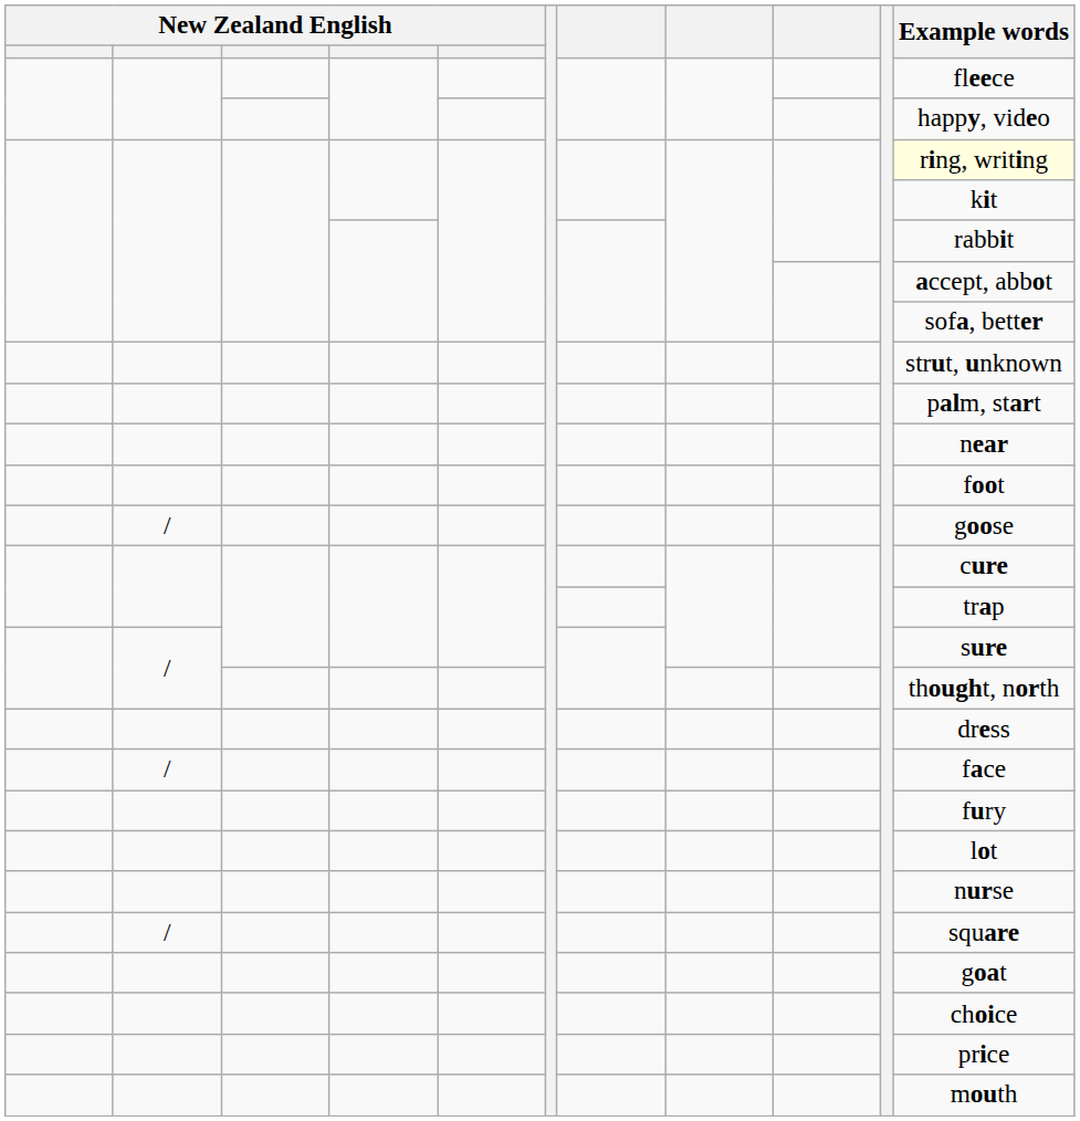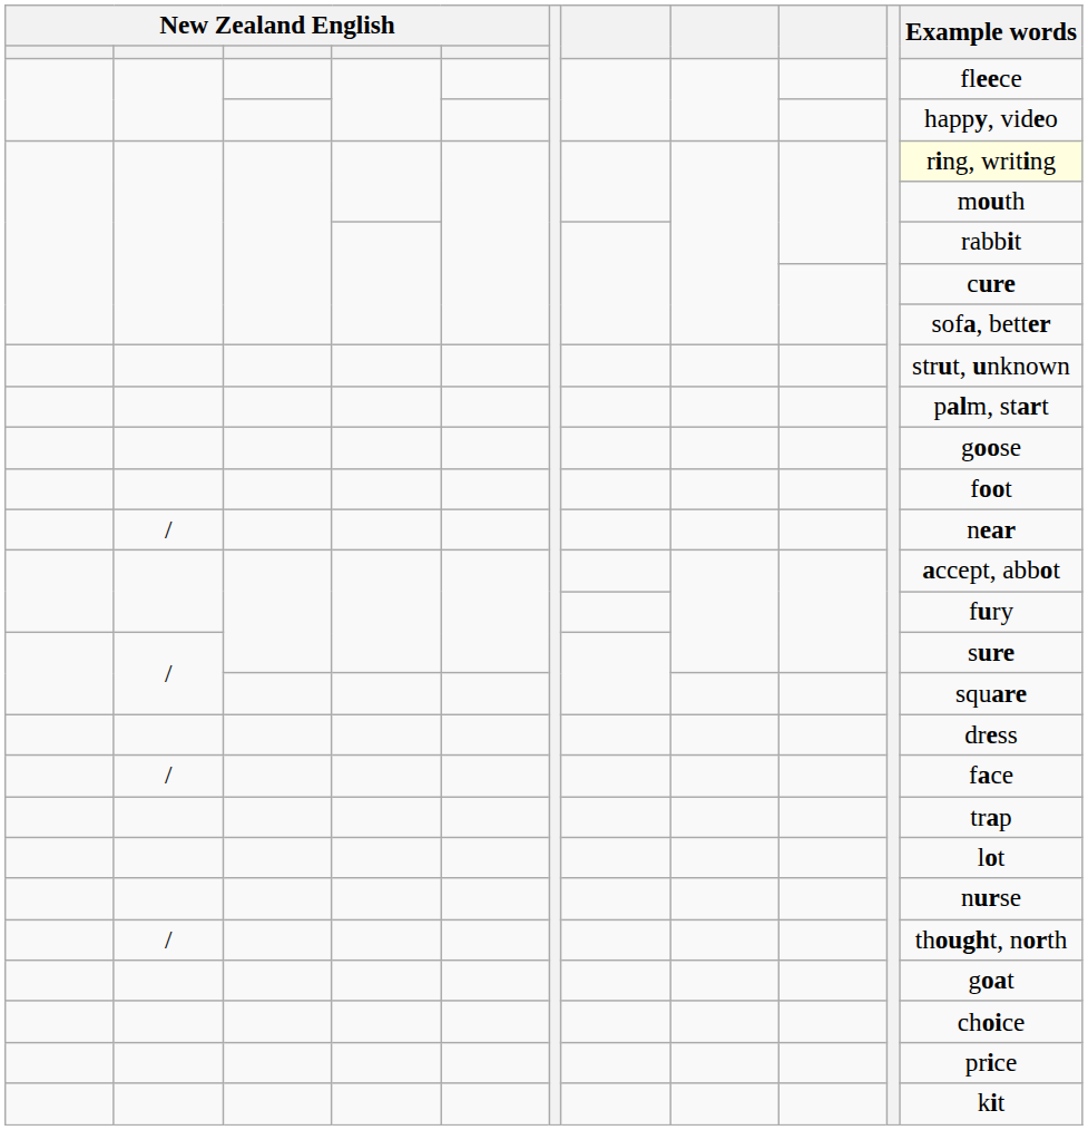row 6 | Example words: kit -> mouth
row 8 | Example words: accept, abbot -> cure
row 12 | Example words: near -> goose
row 14 | Example words: goose -> near
row 15 | Example words: cure -> accept, abbot
row 16 | Example words: trap -> fury
row 18 | Example words: thought, north -> square
row 21 | Example words: fury -> trap
row 24 | Example words: square -> thought, north
row 28 | Example words: mouth -> kit
